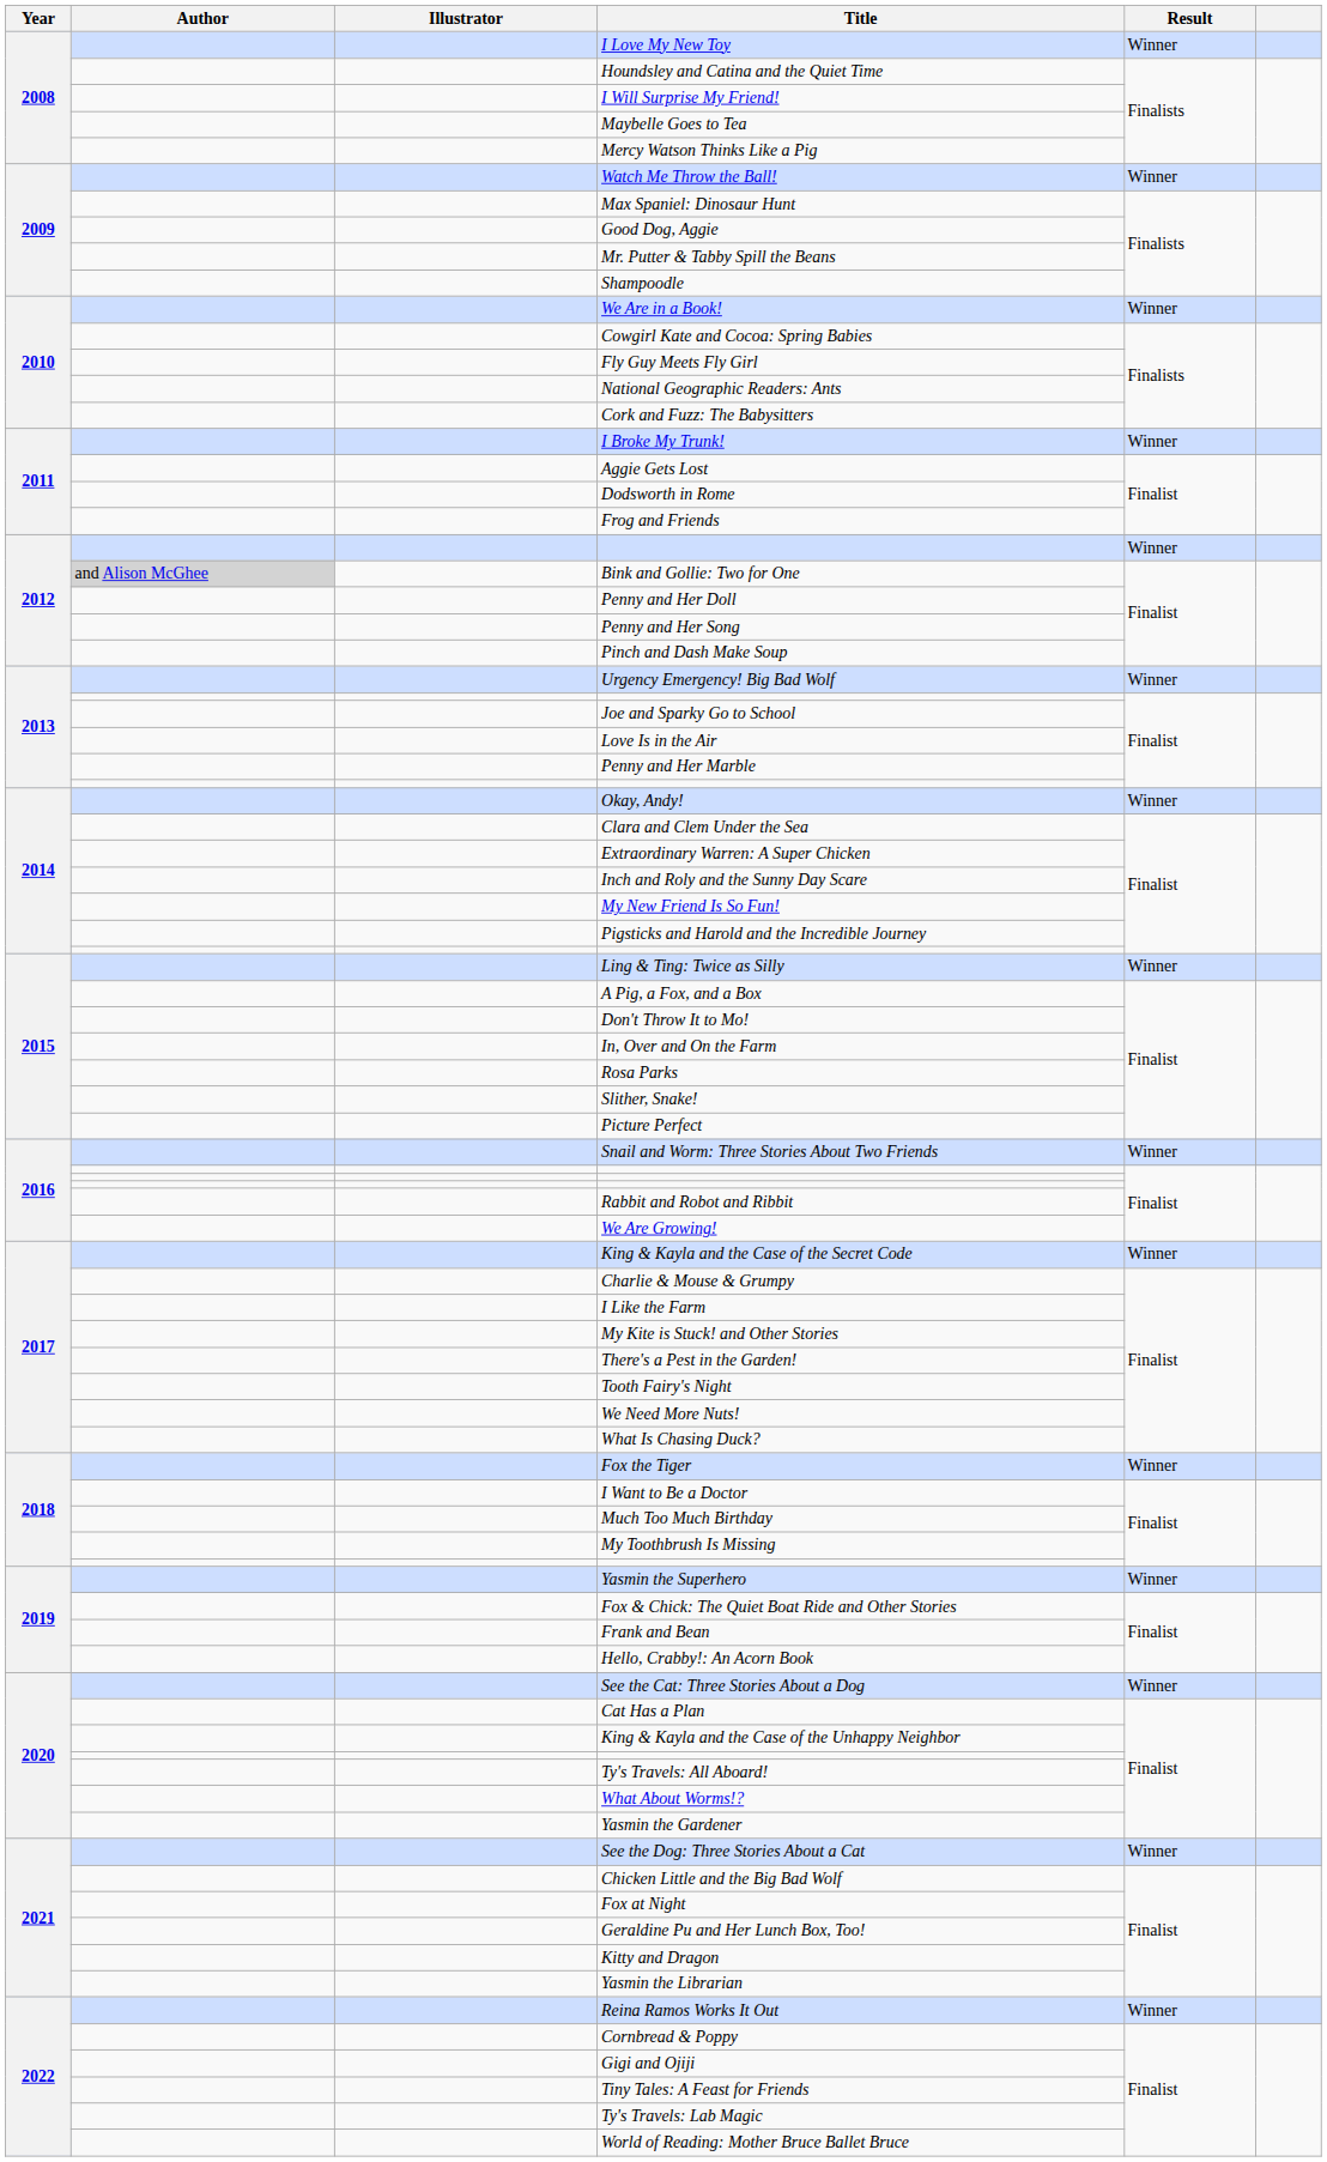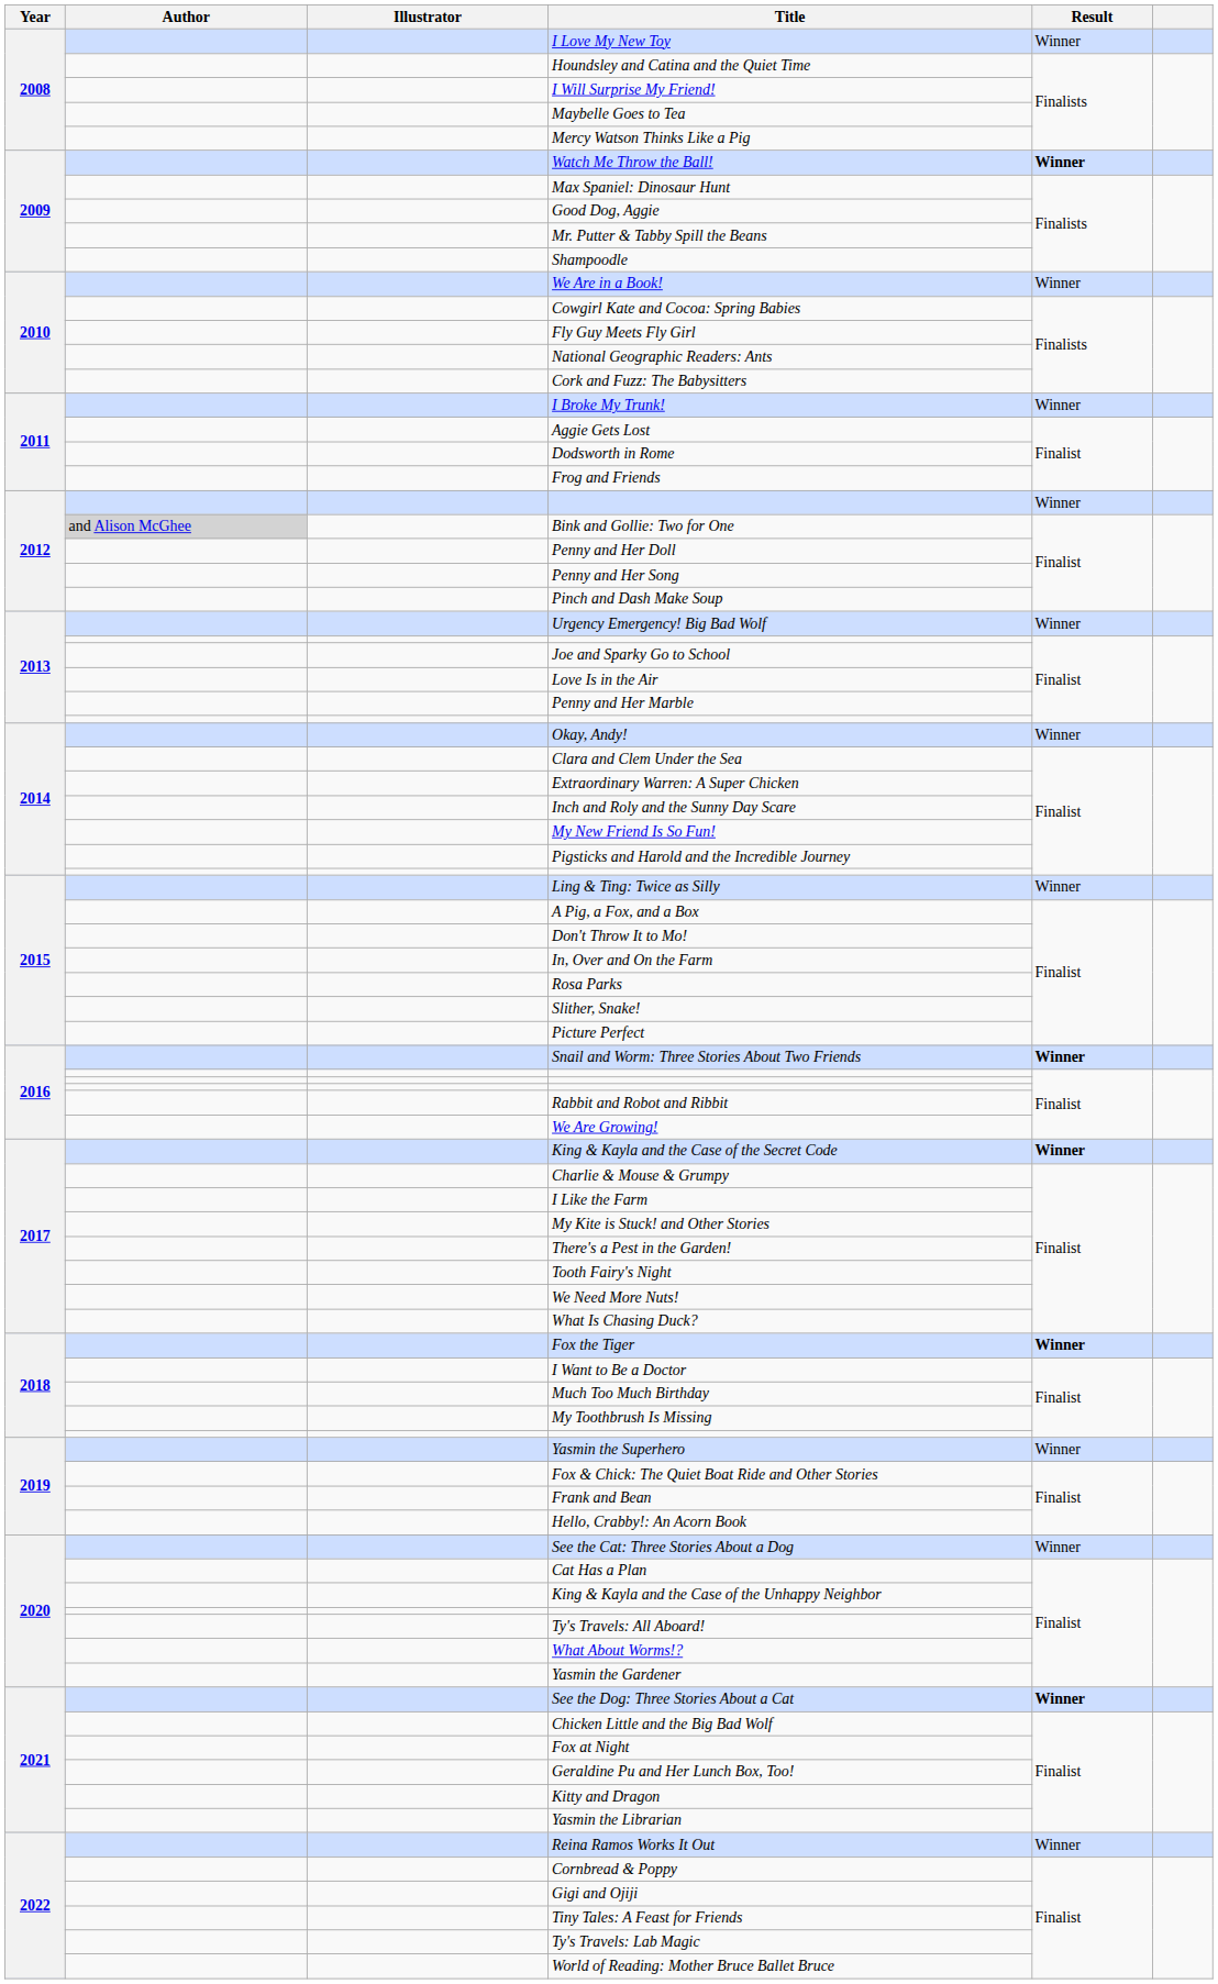Watch Me Throw the Ball! | Result: normal -> bold
Snail and Worm: Three Stories About Two Friends | Result: normal -> bold
King & Kayla and the Case of the Secret Code | Result: normal -> bold
Fox the Tiger | Result: normal -> bold
See the Dog: Three Stories About a Cat | Result: normal -> bold
